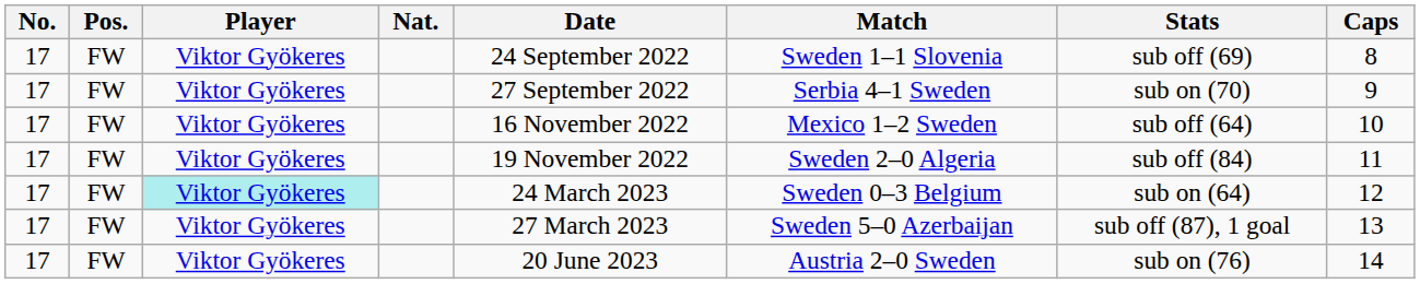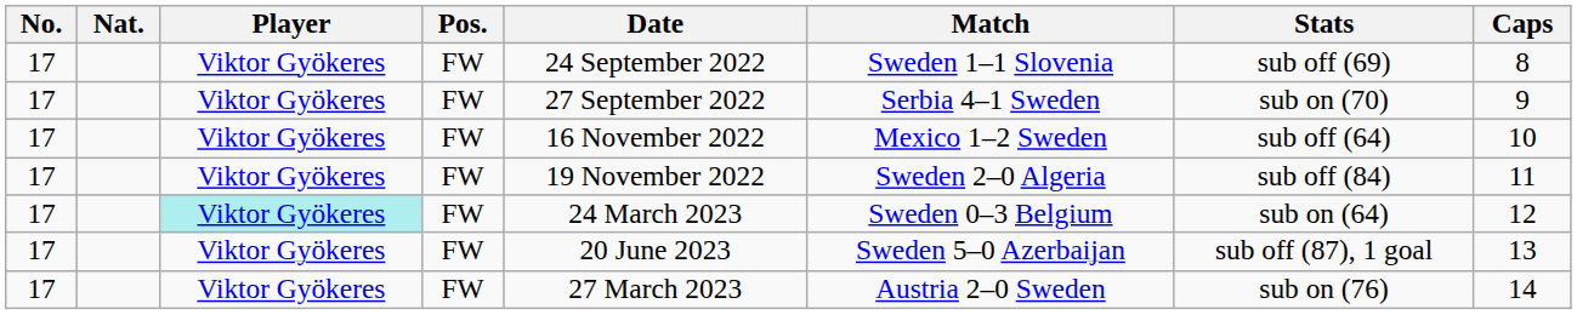columns swapped: Nat. <-> Pos.
row 7 | Date: 27 March 2023 -> 20 June 2023
row 8 | Date: 20 June 2023 -> 27 March 2023
